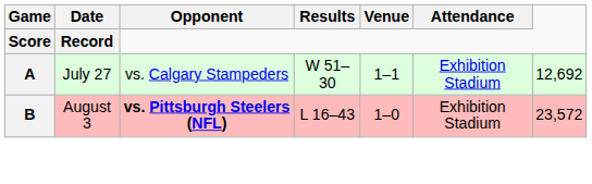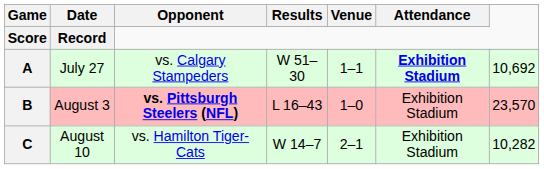A | Attendance: normal -> bold
A | column 7: 12,692 -> 10,692
B | column 7: 23,572 -> 23,570
+ row: C | August 10 | vs. Hamilton Tiger-Cats | W 14–7 | 2–1 | Exhibition Stadium | 10,282
